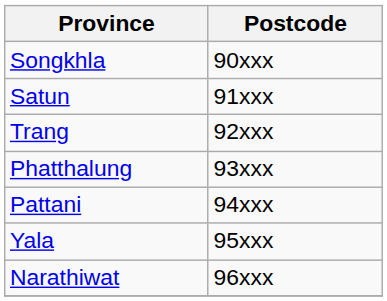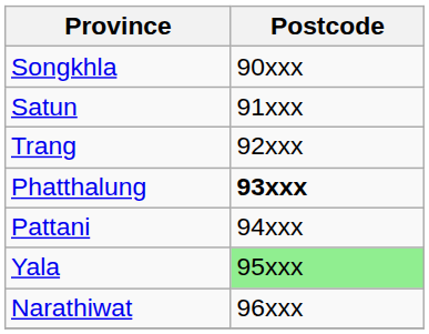Phatthalung | Postcode: normal -> bold
Yala | Postcode: no background -> lightgreen background
